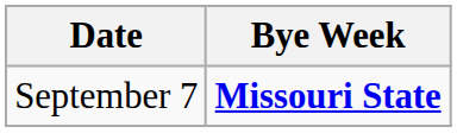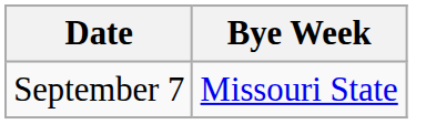September 7 | Bye Week: bold -> normal
